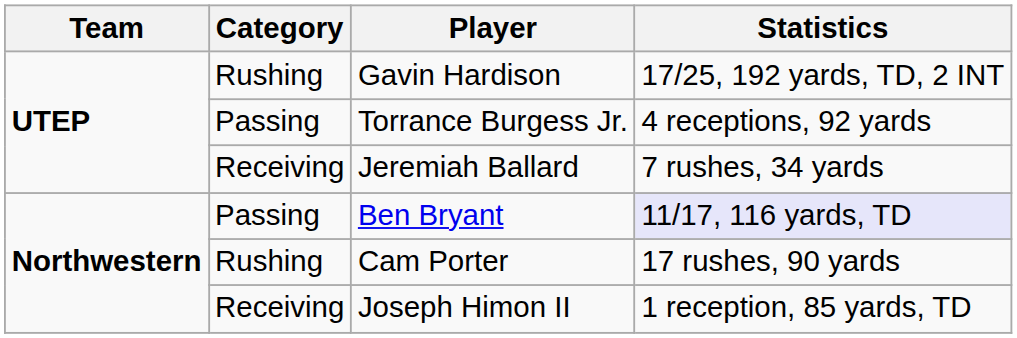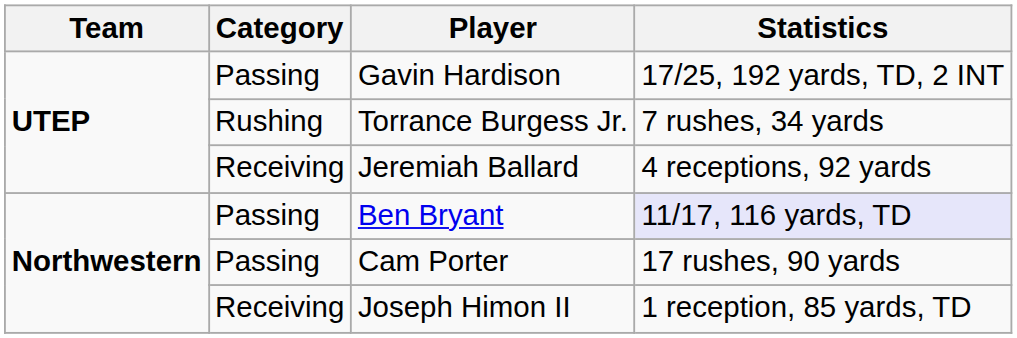Gavin Hardison | Category: Rushing -> Passing
Torrance Burgess Jr. | Category: Passing -> Rushing
Torrance Burgess Jr. | Statistics: 4 receptions, 92 yards -> 7 rushes, 34 yards
Jeremiah Ballard | Statistics: 7 rushes, 34 yards -> 4 receptions, 92 yards
Cam Porter | Category: Rushing -> Passing
